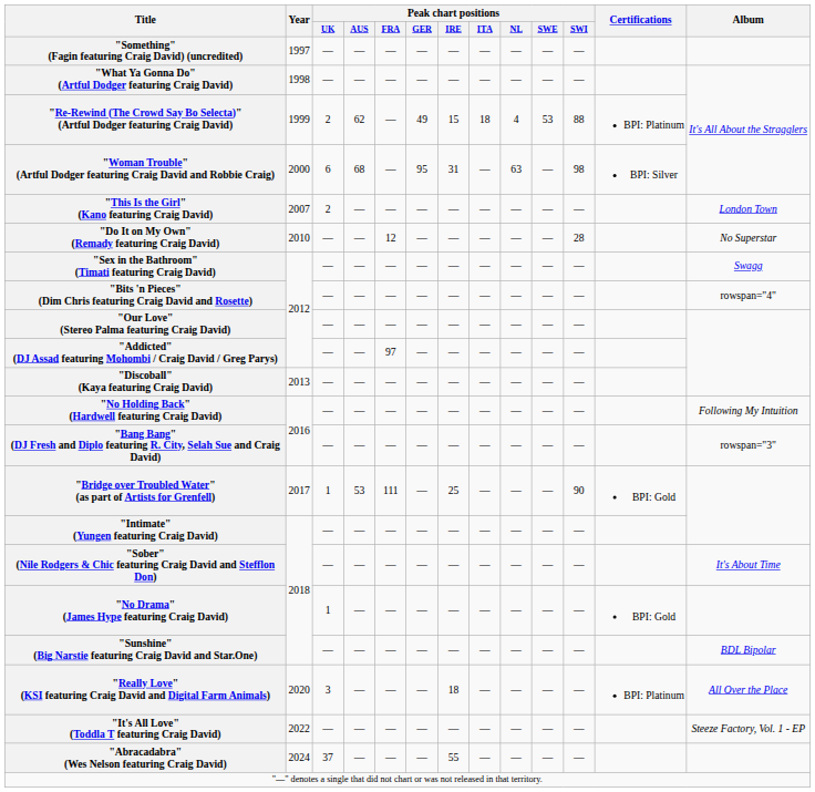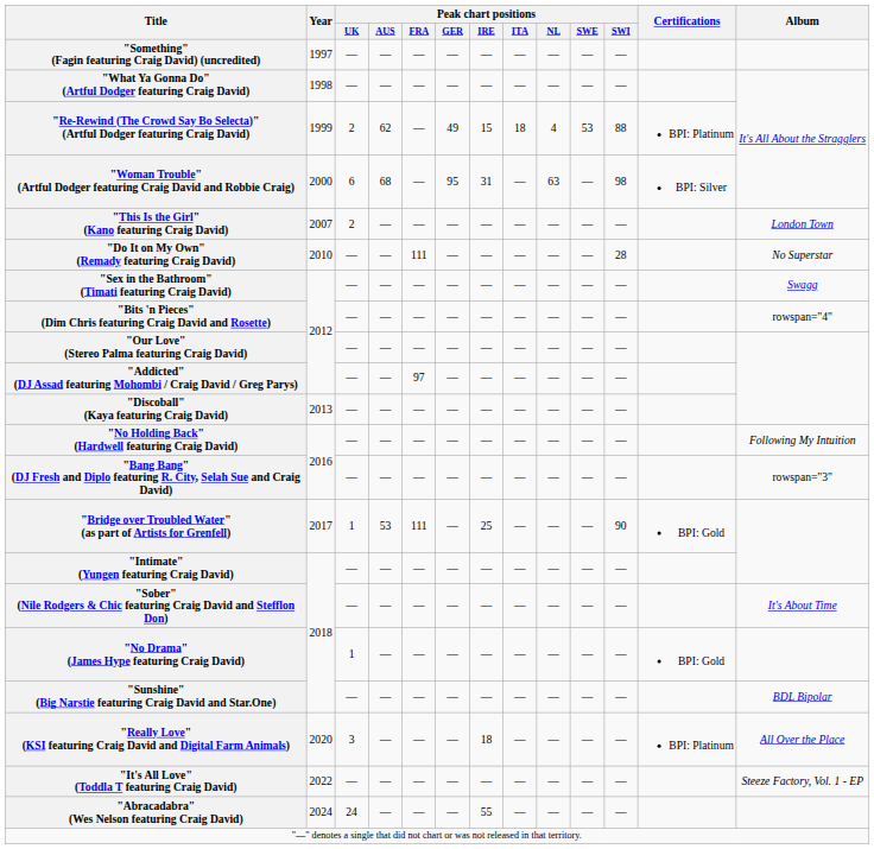"Do It on My Own" (Remady featuring Craig David) | Peak chart positions / FRA: 12 -> 111
"Abracadabra" (Wes Nelson featuring Craig David) | Peak chart positions / UK: 37 -> 24
